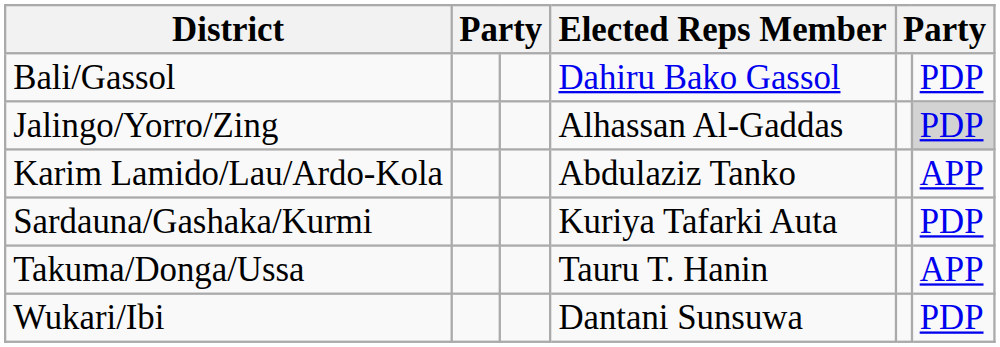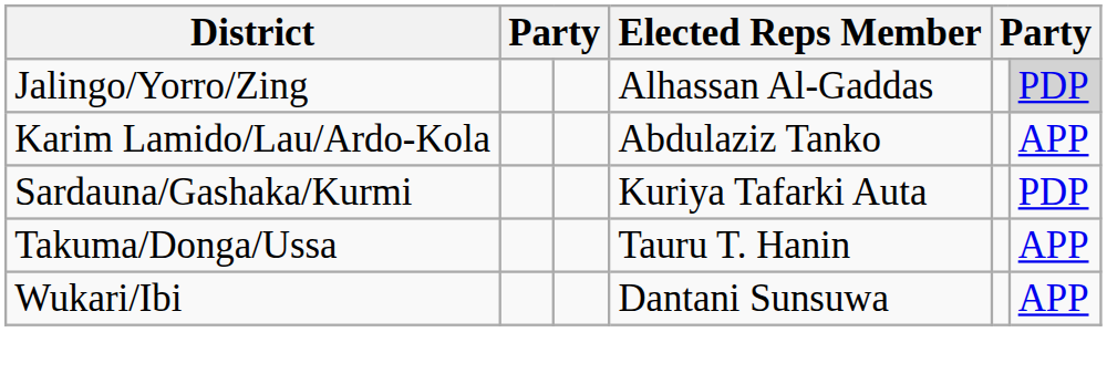- row: Bali/Gassol | Dahiru Bako Gassol | PDP
Wukari/Ibi | column 6: PDP -> APP
